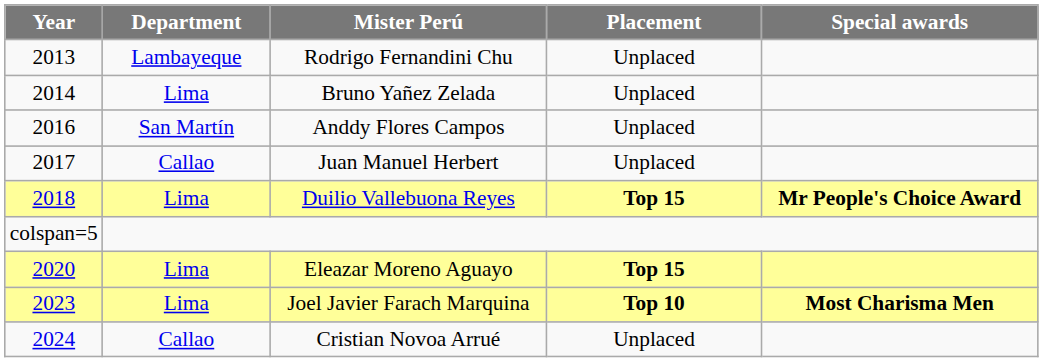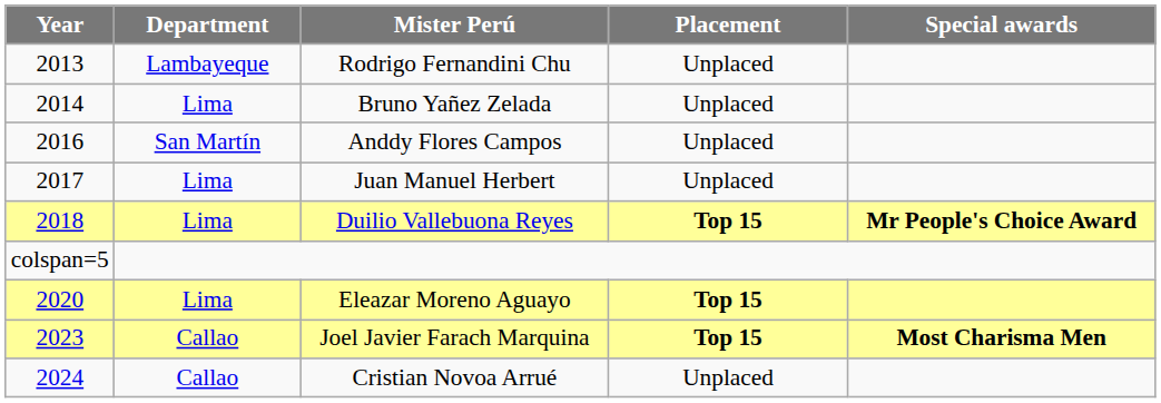Juan Manuel Herbert | Department: Callao -> Lima
Joel Javier Farach Marquina | Department: Lima -> Callao
Joel Javier Farach Marquina | Placement: Top 10 -> Top 15
